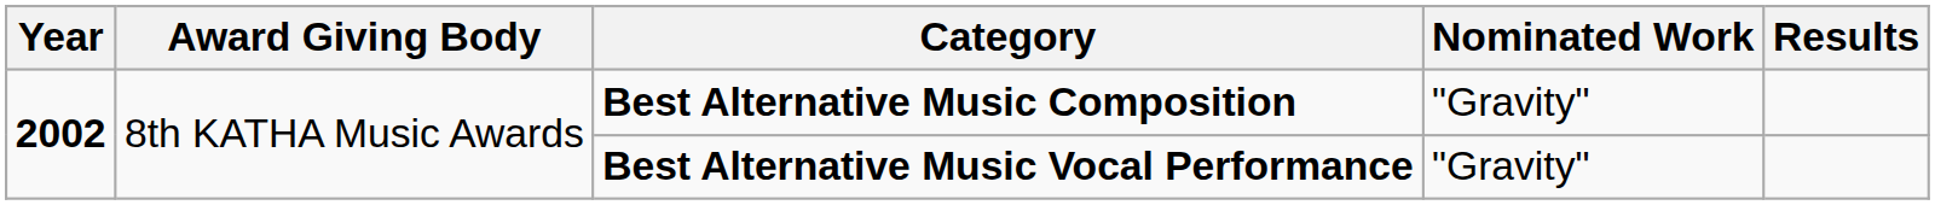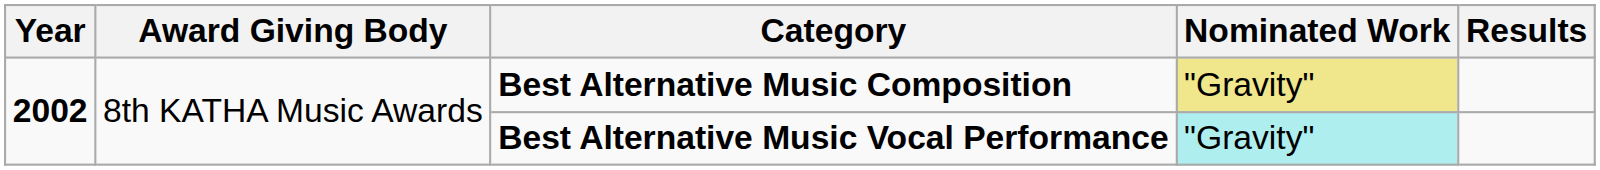Best Alternative Music Composition | Nominated Work: no background -> khaki background
Best Alternative Music Vocal Performance | Nominated Work: no background -> paleturquoise background
